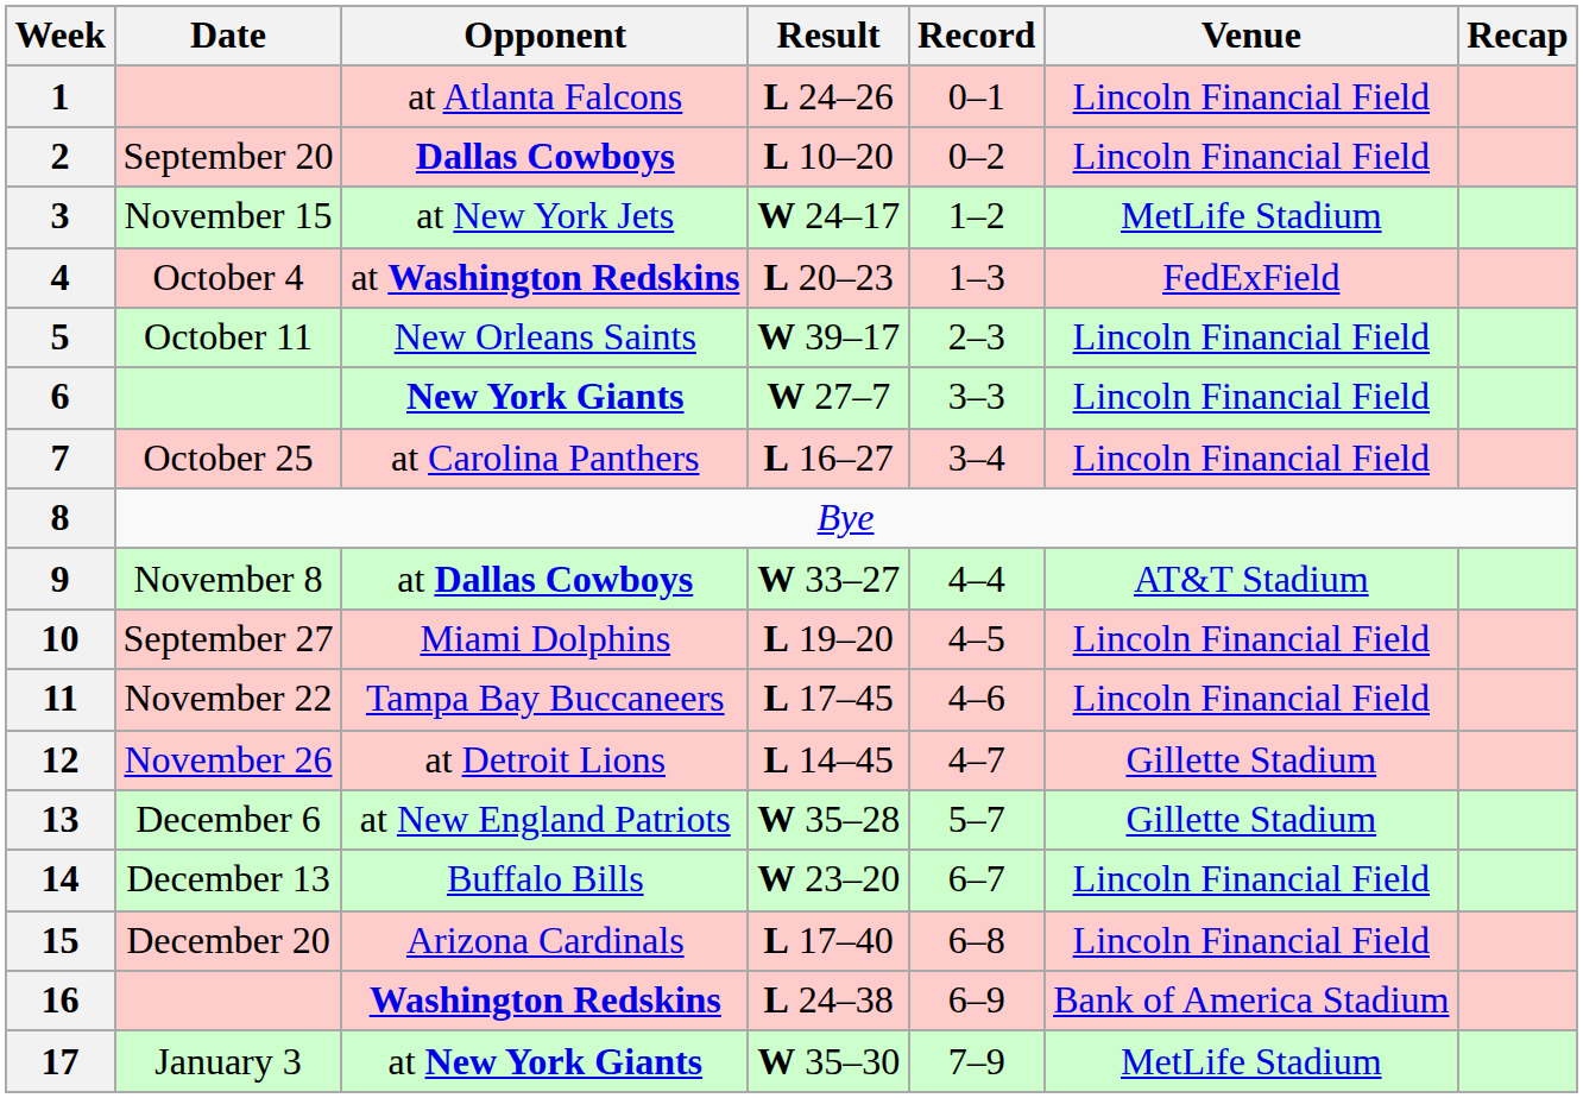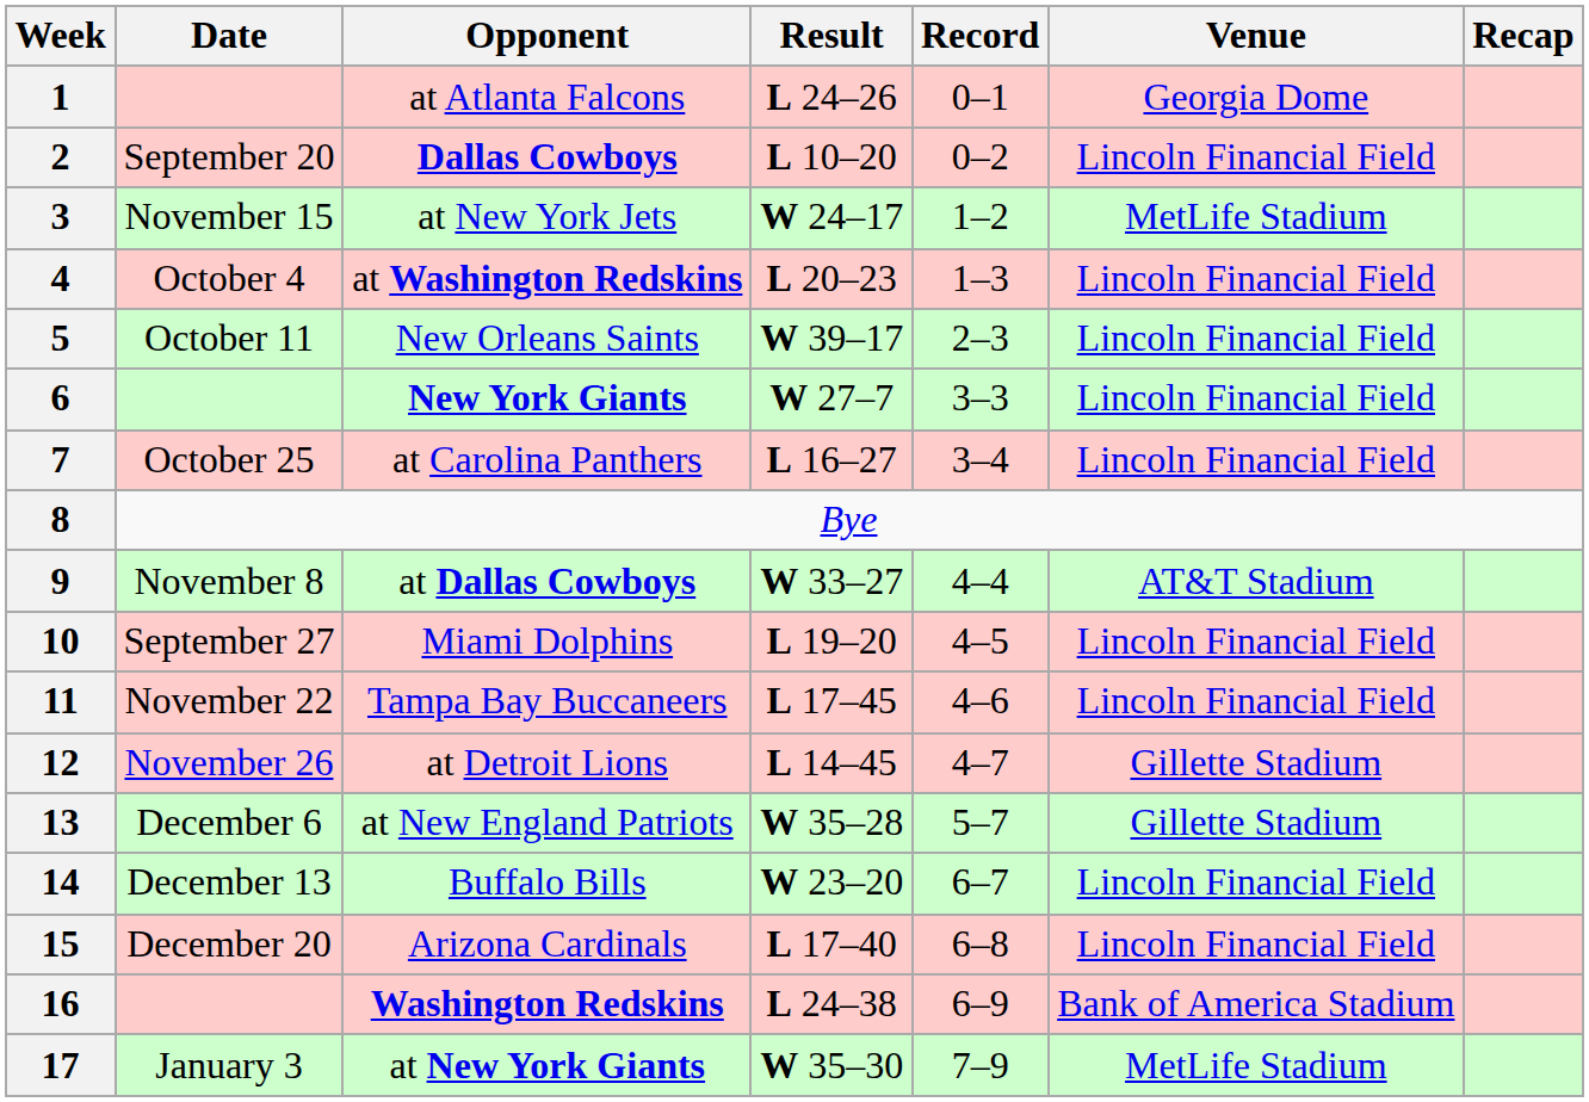1 | Venue: Lincoln Financial Field -> Georgia Dome
4 | Venue: FedExField -> Lincoln Financial Field
